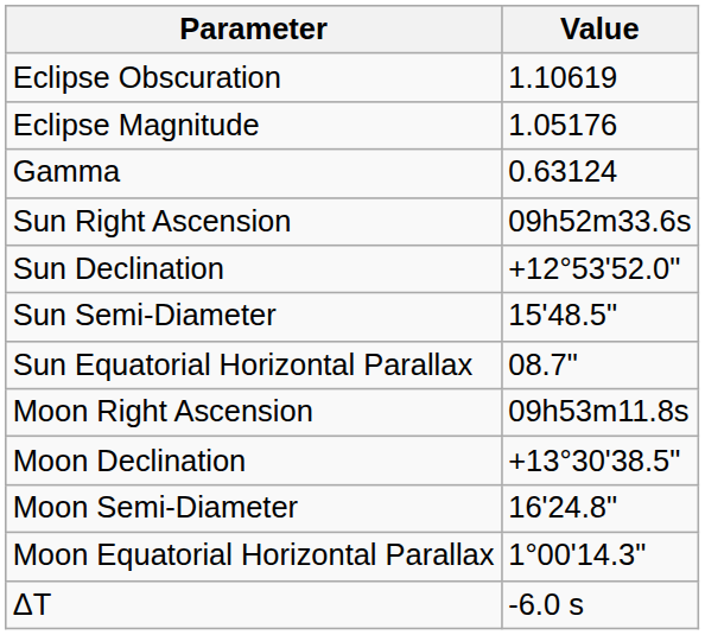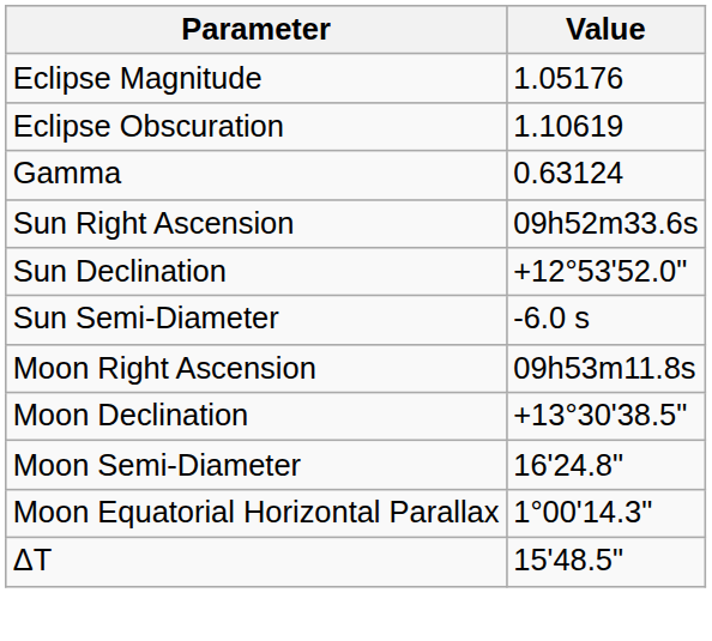rows swapped: Eclipse Magnitude <-> Eclipse Obscuration
Sun Semi-Diameter | Value: 15'48.5" -> -6.0 s
- row: Sun Equatorial Horizontal Parallax | 08.7"
ΔT | Value: -6.0 s -> 15'48.5"
